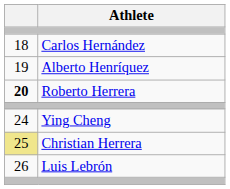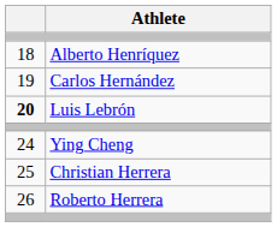row 3 | Athlete: Carlos Hernández -> Alberto Henríquez
row 4 | Athlete: Alberto Henríquez -> Carlos Hernández
row 5 | Athlete: Roberto Herrera -> Luis Lebrón
row 8 | column 1: khaki background -> no background
row 9 | Athlete: Luis Lebrón -> Roberto Herrera
